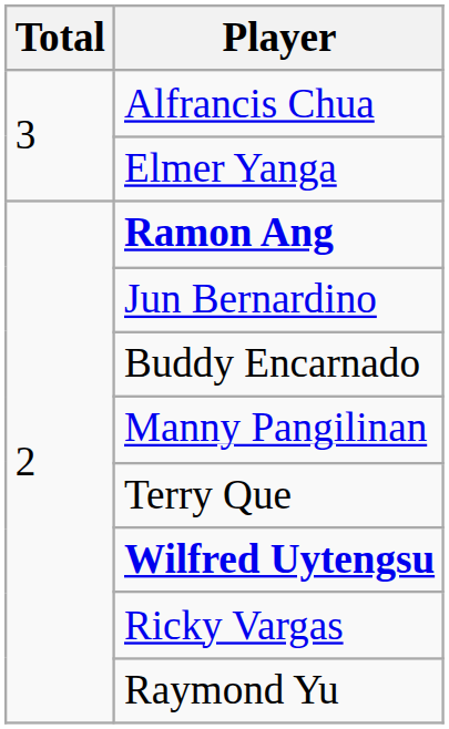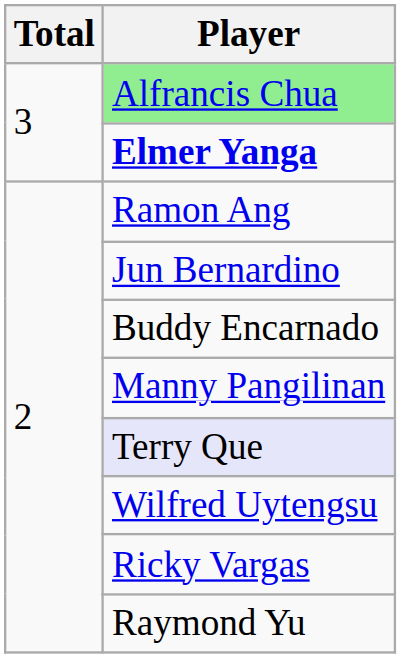Alfrancis Chua | Player: no background -> lightgreen background
Elmer Yanga | Player: normal -> bold
Ramon Ang | Player: bold -> normal
Terry Que | Player: no background -> lavender background
Wilfred Uytengsu | Player: bold -> normal
